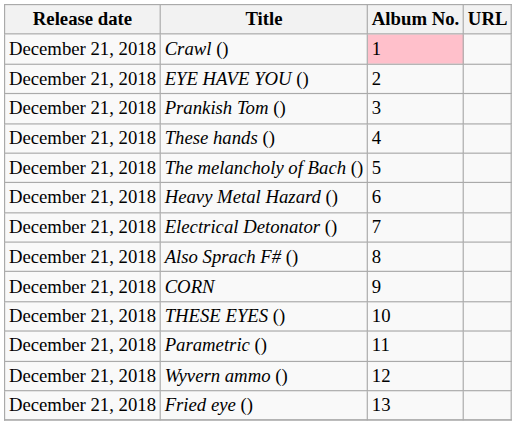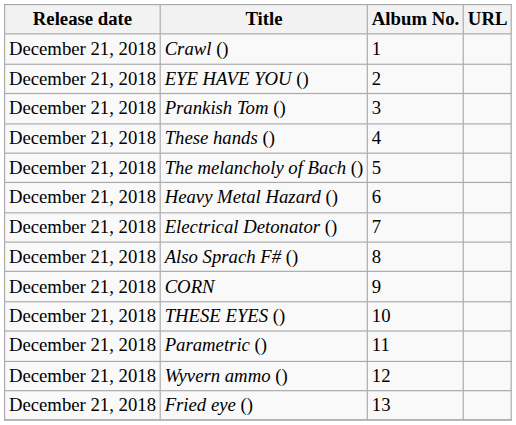Crawl () | Album No.: pink background -> no background
